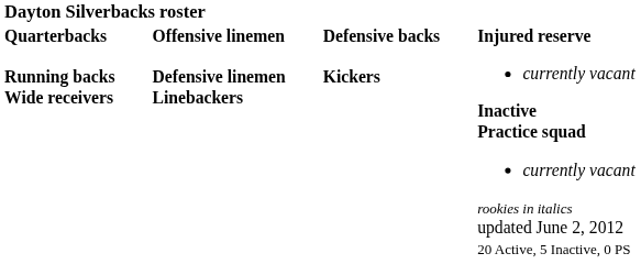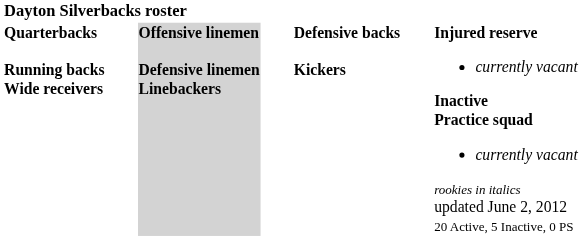Quarterbacks Running backs Wide receivers | column 2: no background -> lightgrey background
